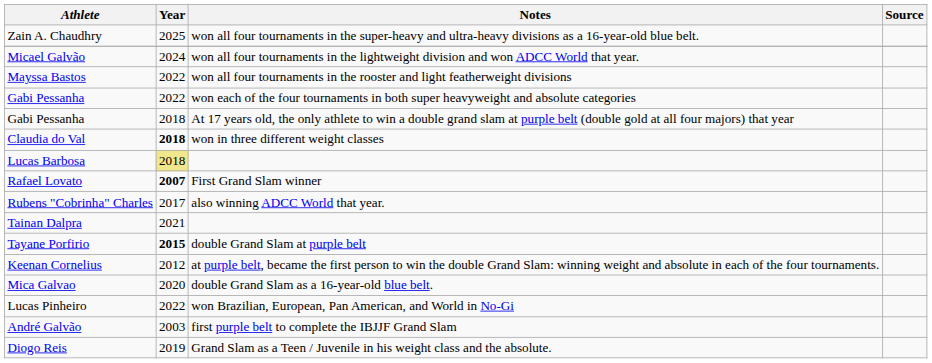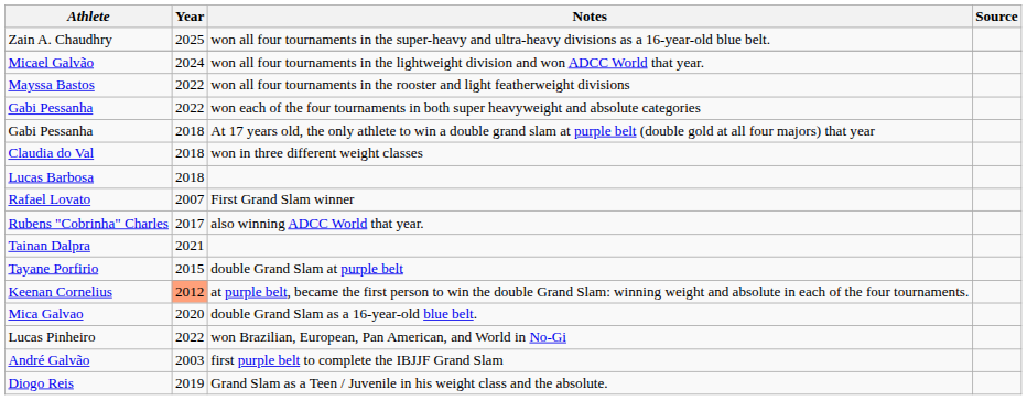Claudia do Val | Year: bold -> normal
Lucas Barbosa | Year: khaki background -> no background
Rafael Lovato | Year: bold -> normal
Tayane Porfirio | Year: bold -> normal
Keenan Cornelius | Year: no background -> lightsalmon background
